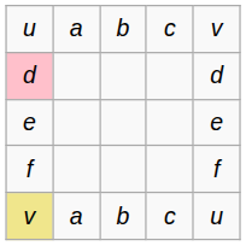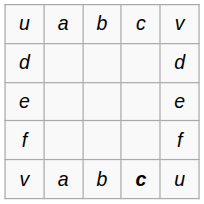row 2 | column 1: pink background -> no background
row 5 | column 1: khaki background -> no background
row 5 | column 4: normal -> bold
